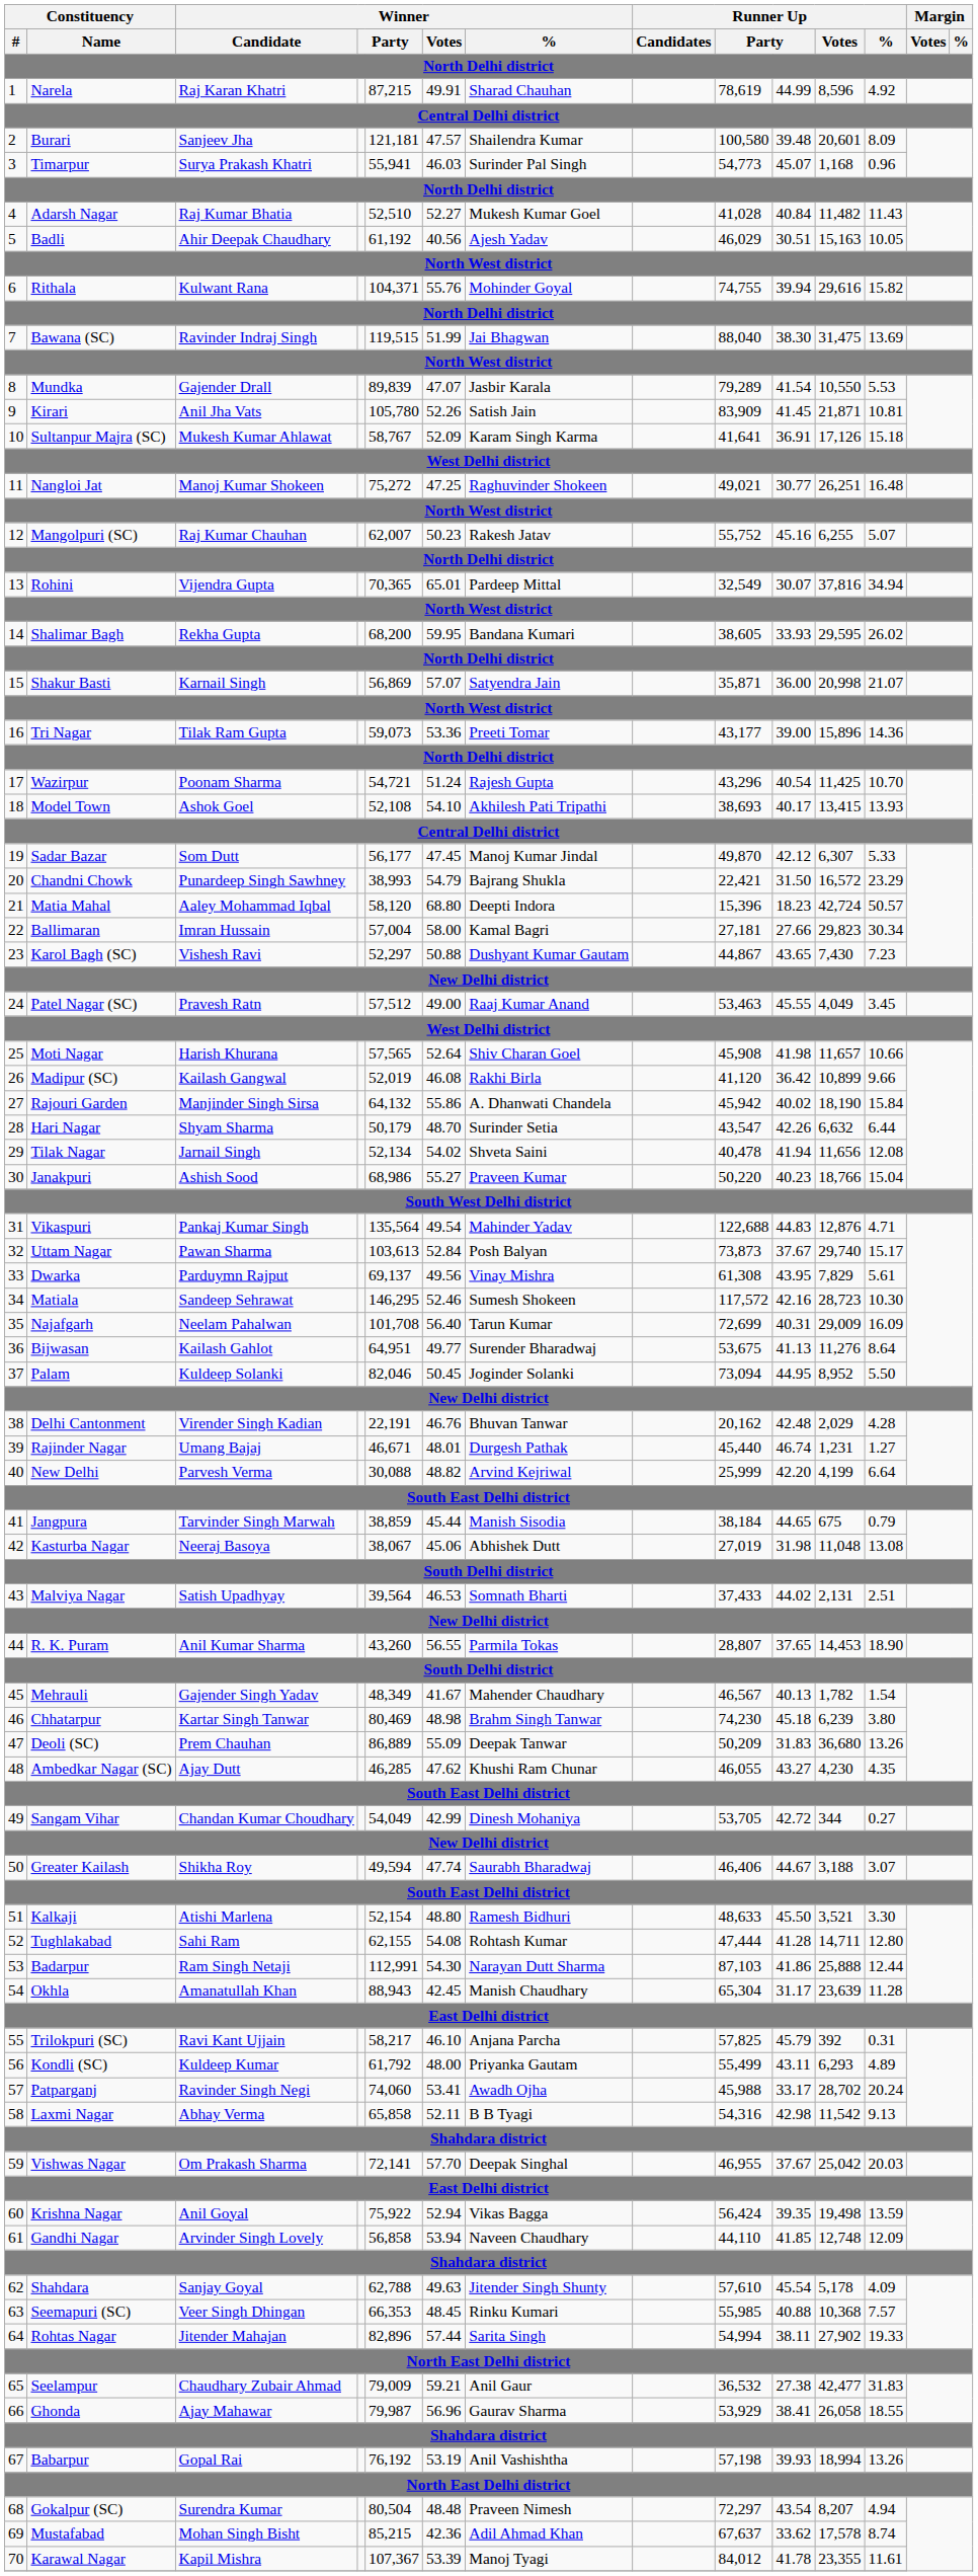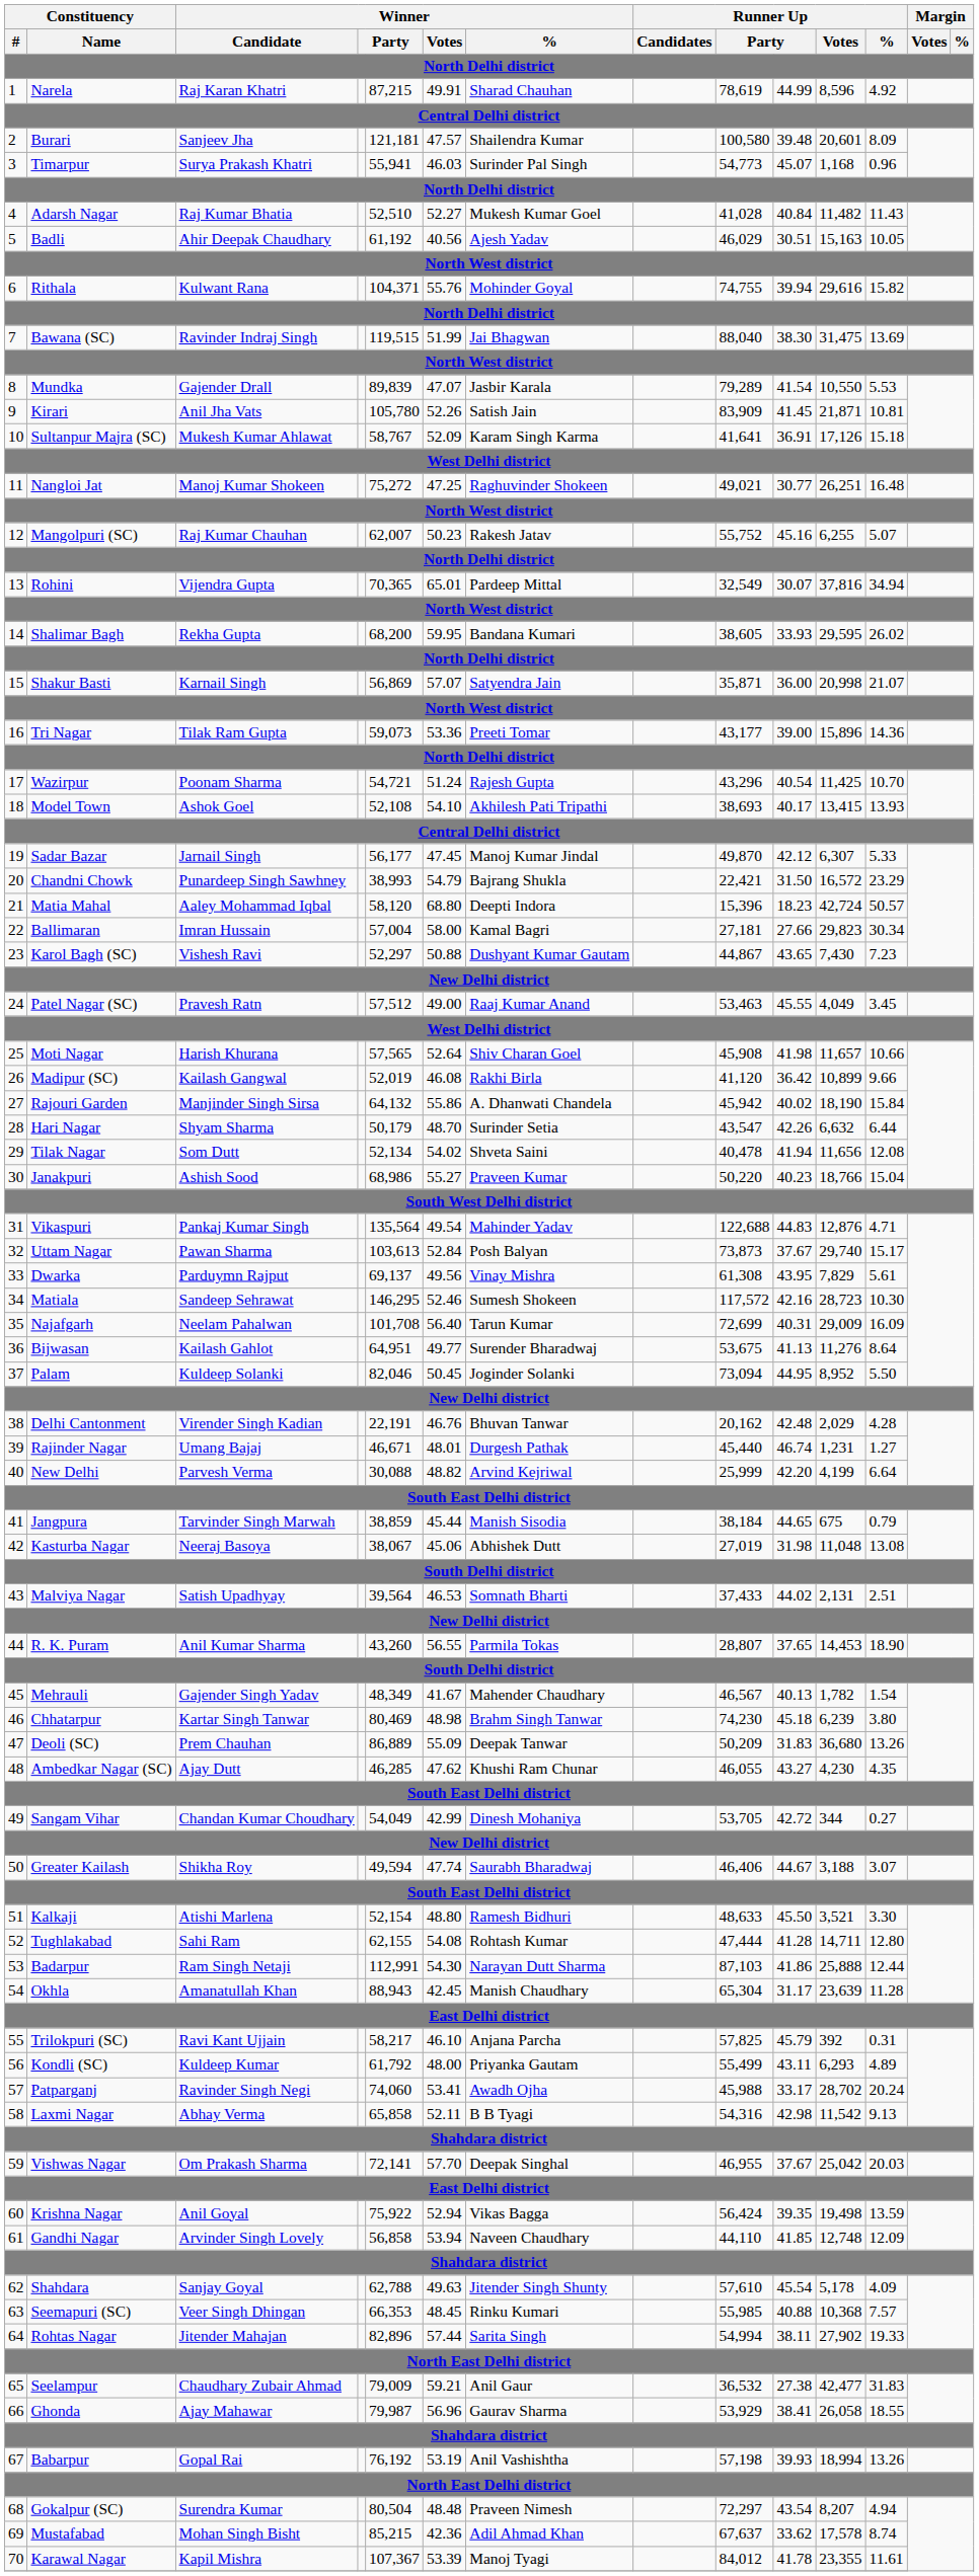19 | Winner / Candidate: Som Dutt -> Jarnail Singh
29 | Winner / Candidate: Jarnail Singh -> Som Dutt
